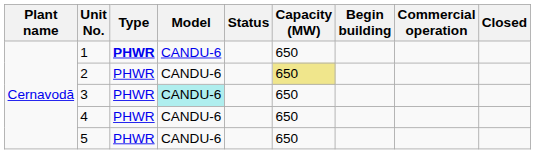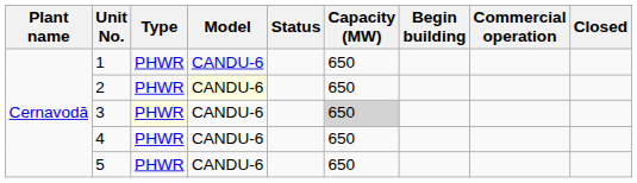1 | Type: bold -> normal
2 | Model: no background -> lightyellow background
2 | Capacity (MW): khaki background -> no background
3 | Type: no background -> lightyellow background
3 | Model: paleturquoise background -> no background
3 | Capacity (MW): no background -> lightgrey background
